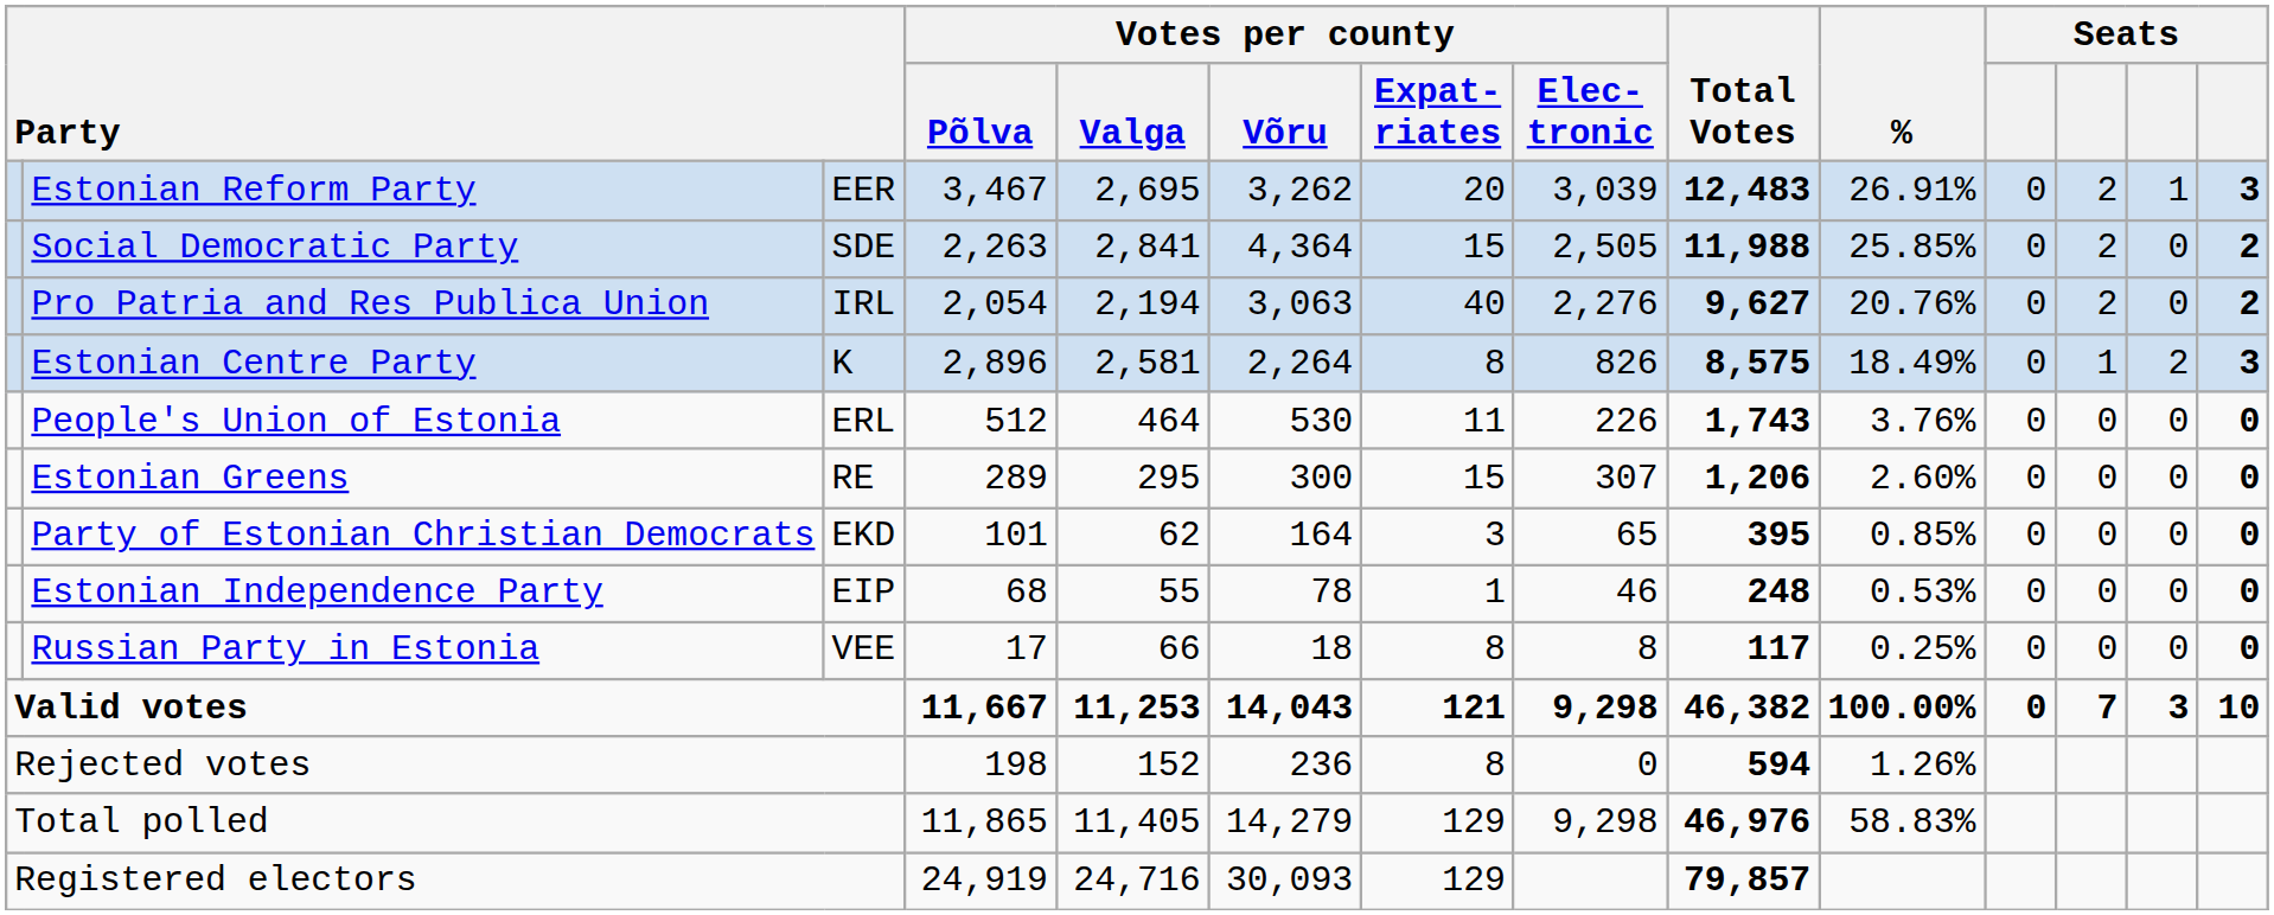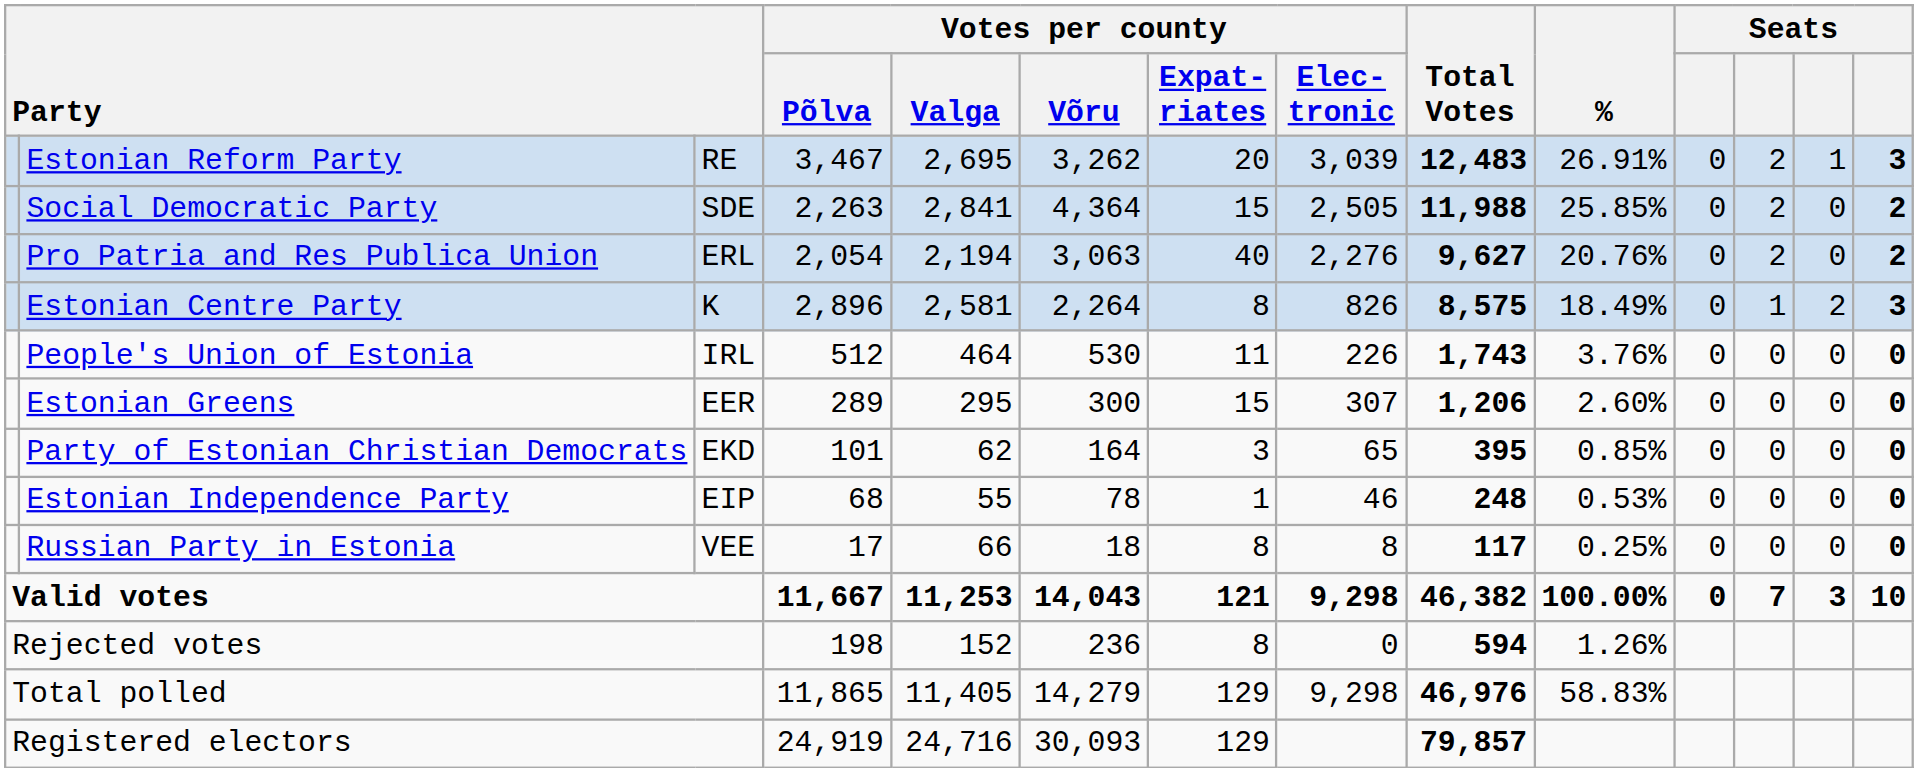Estonian Reform Party | column 3: EER -> RE
Pro Patria and Res Publica Union | column 3: IRL -> ERL
People's Union of Estonia | column 3: ERL -> IRL
Estonian Greens | column 3: RE -> EER
